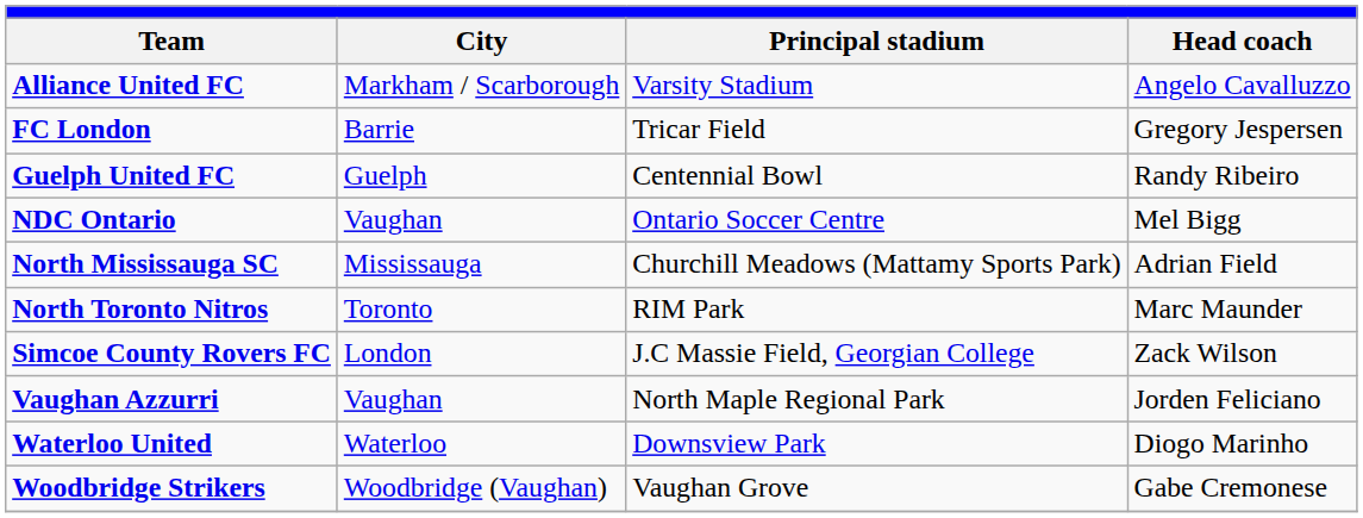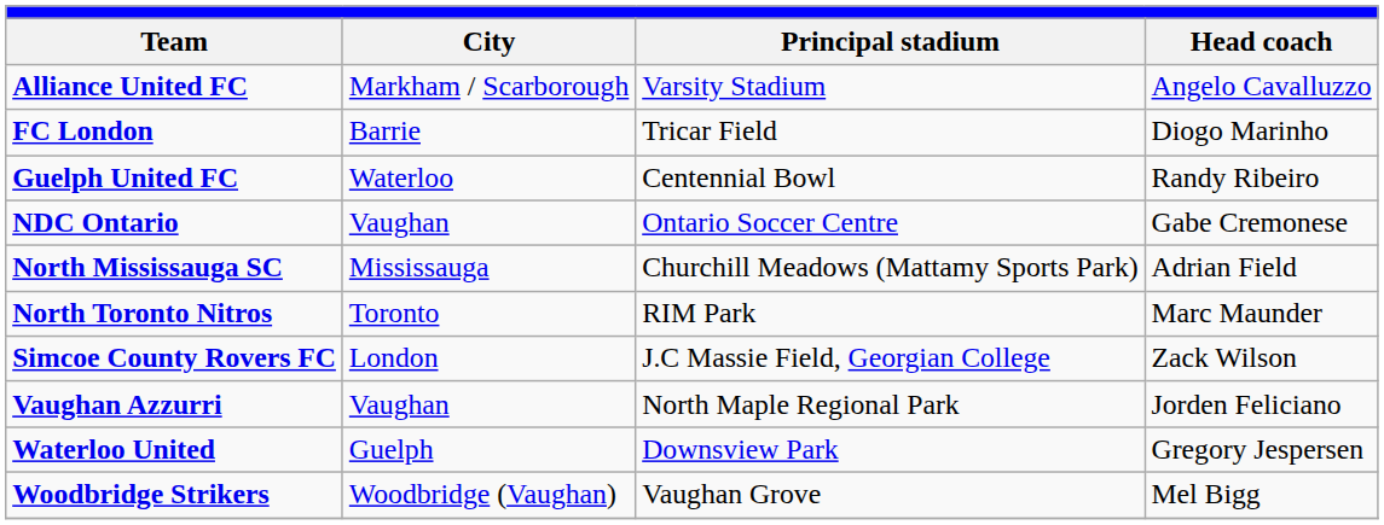FC London | Head coach: Gregory Jespersen -> Diogo Marinho
Guelph United FC | City: Guelph -> Waterloo
NDC Ontario | Head coach: Mel Bigg -> Gabe Cremonese
Waterloo United | City: Waterloo -> Guelph
Waterloo United | Head coach: Diogo Marinho -> Gregory Jespersen
Woodbridge Strikers | Head coach: Gabe Cremonese -> Mel Bigg
